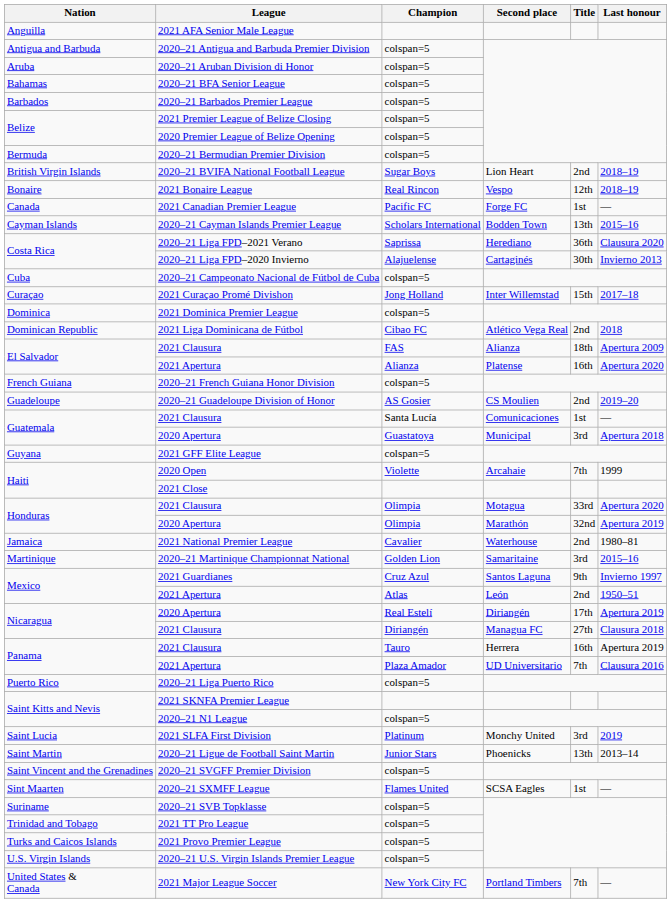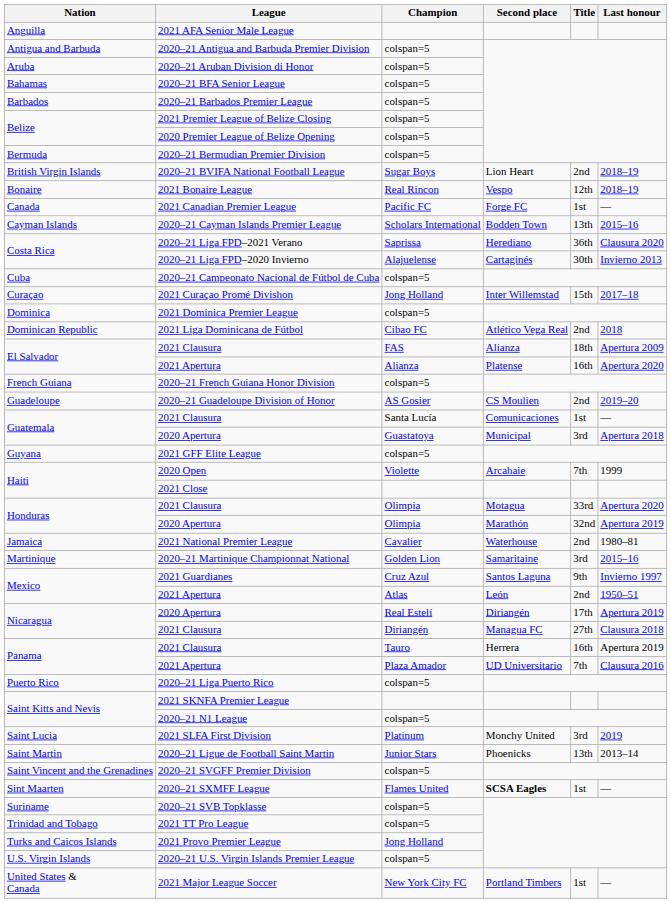2020–21 SXMFF League | Second place: normal -> bold
2021 Provo Premier League | Champion: colspan=5 -> Jong Holland
2021 Major League Soccer | Title: 7th -> 1st
